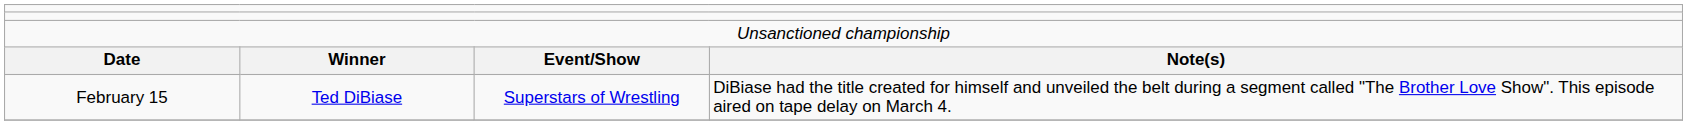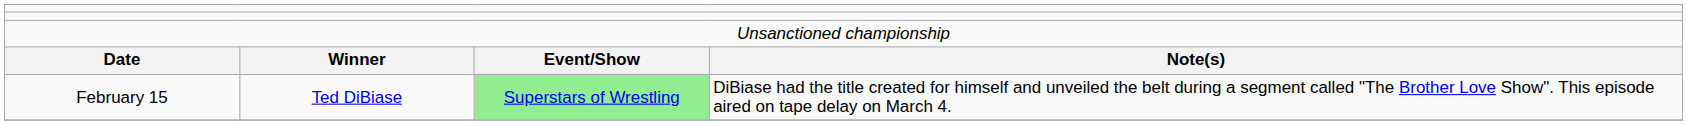February 15 | column 3: no background -> lightgreen background
